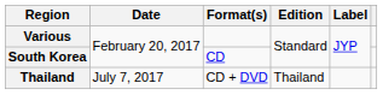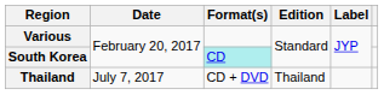South Korea | Format(s): no background -> paleturquoise background
